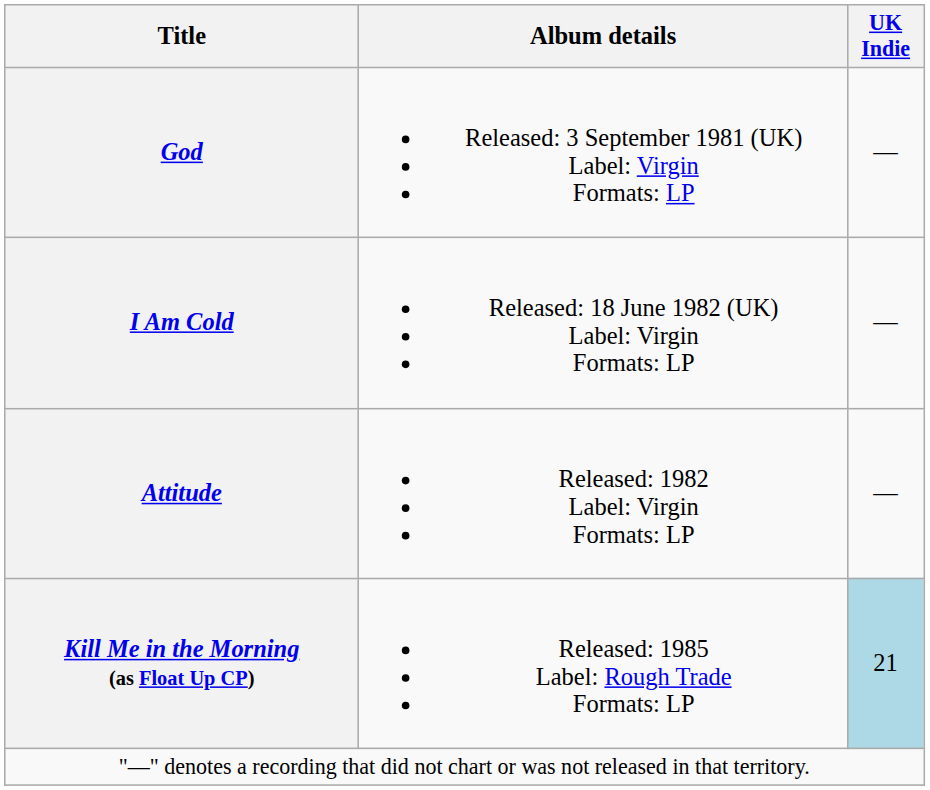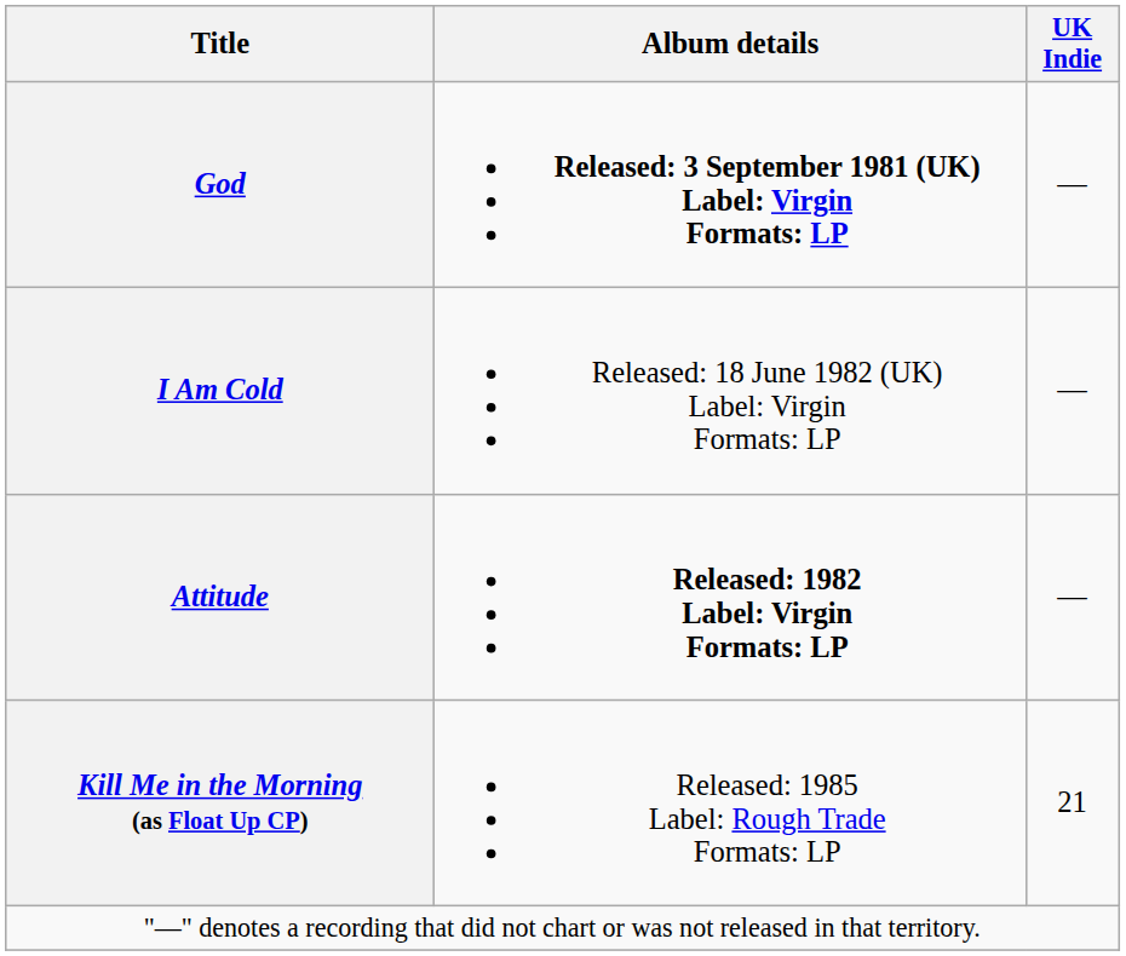God | Album details: normal -> bold
Attitude | Album details: normal -> bold
Kill Me in the Morning (as Float Up CP) | UK Indie: lightblue background -> no background
